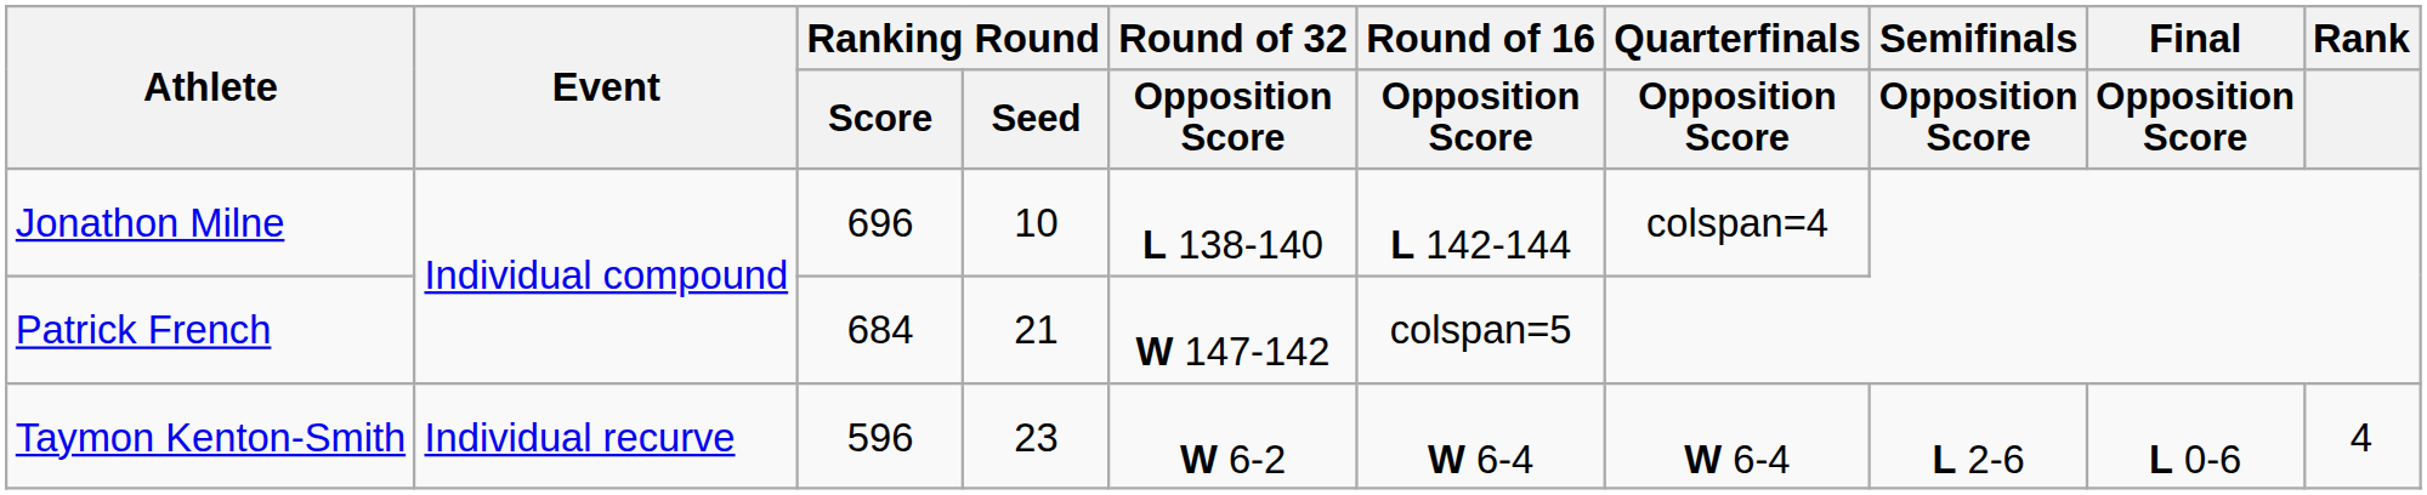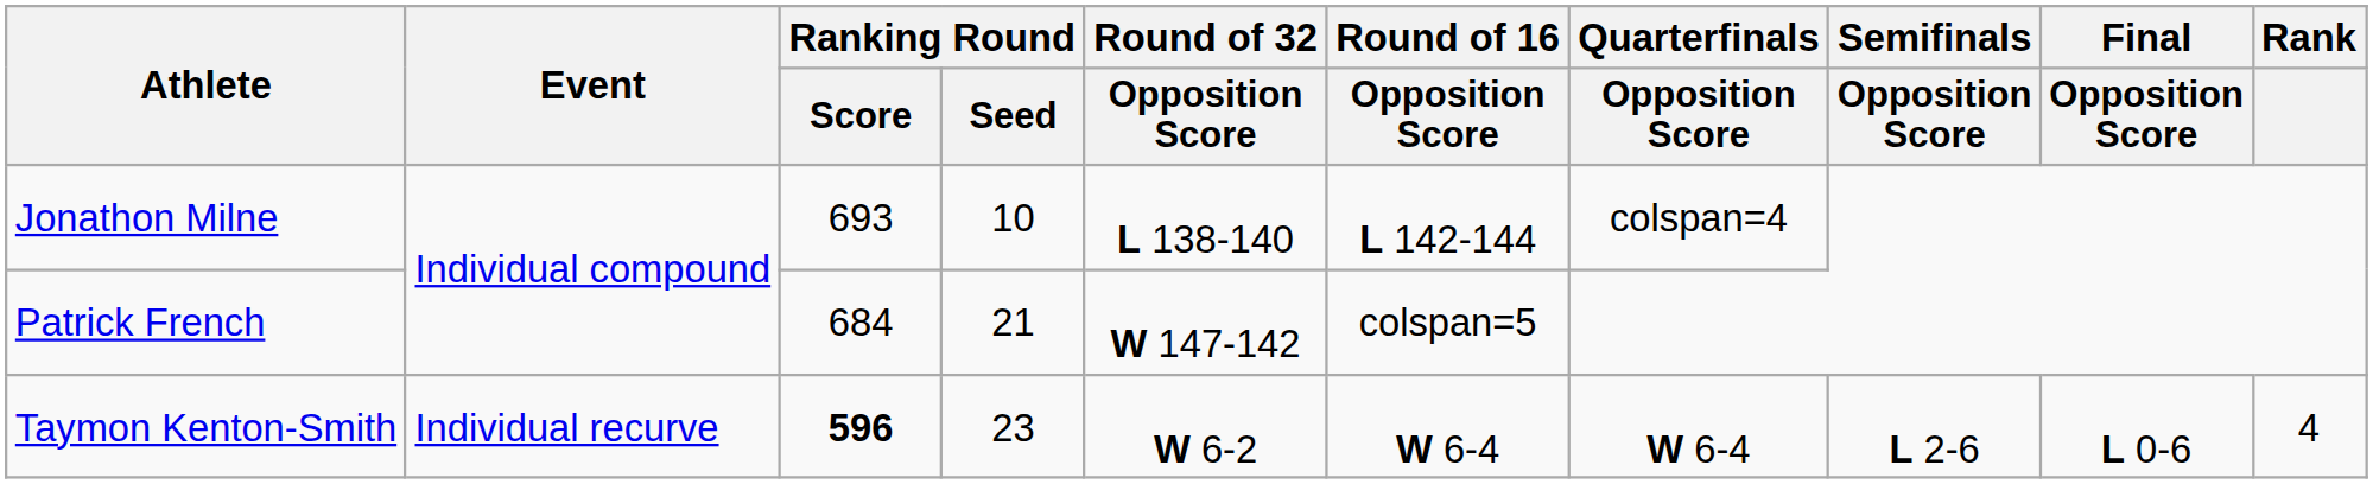Jonathon Milne | Ranking Round / Score: 696 -> 693
Taymon Kenton-Smith | Ranking Round / Score: normal -> bold
